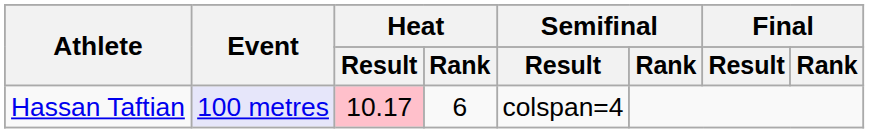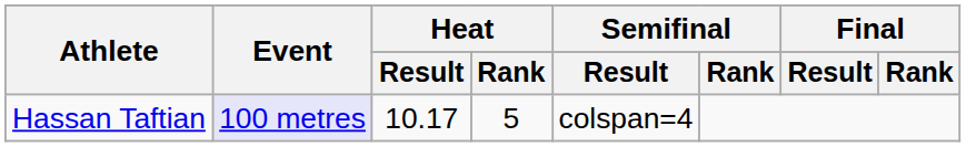Hassan Taftian | Heat / Result: pink background -> no background
Hassan Taftian | Heat / Rank: 6 -> 5
